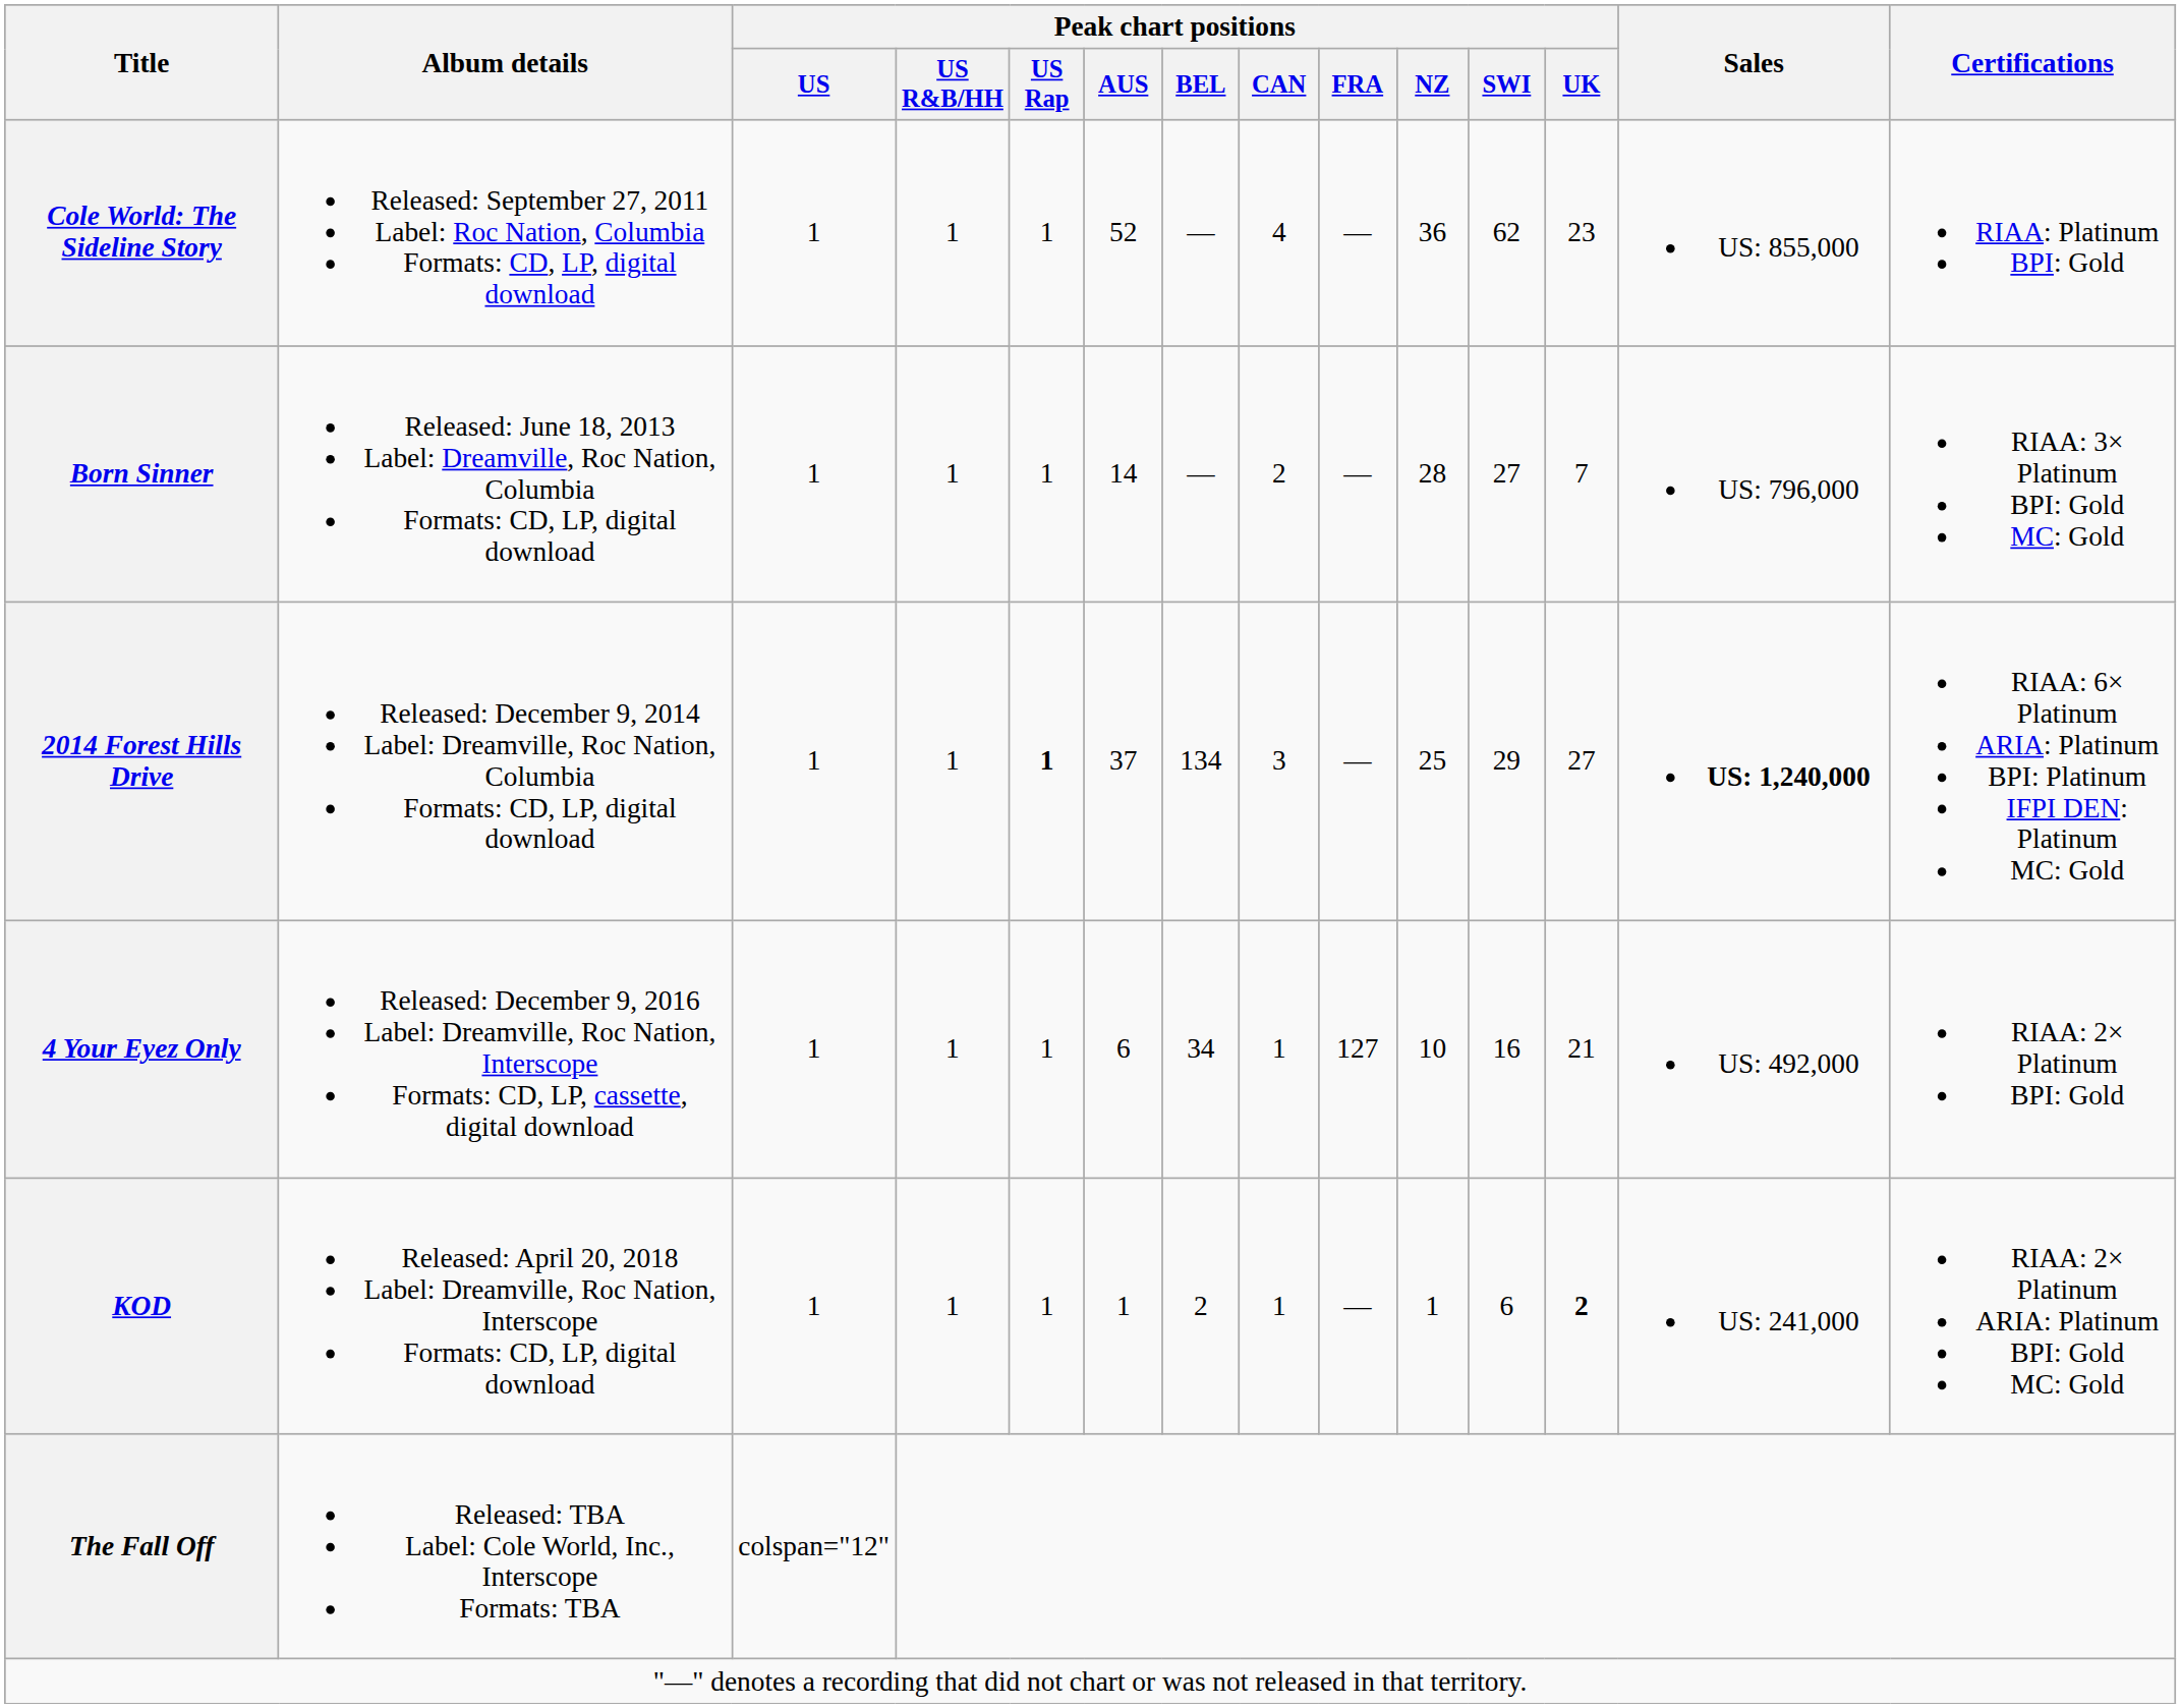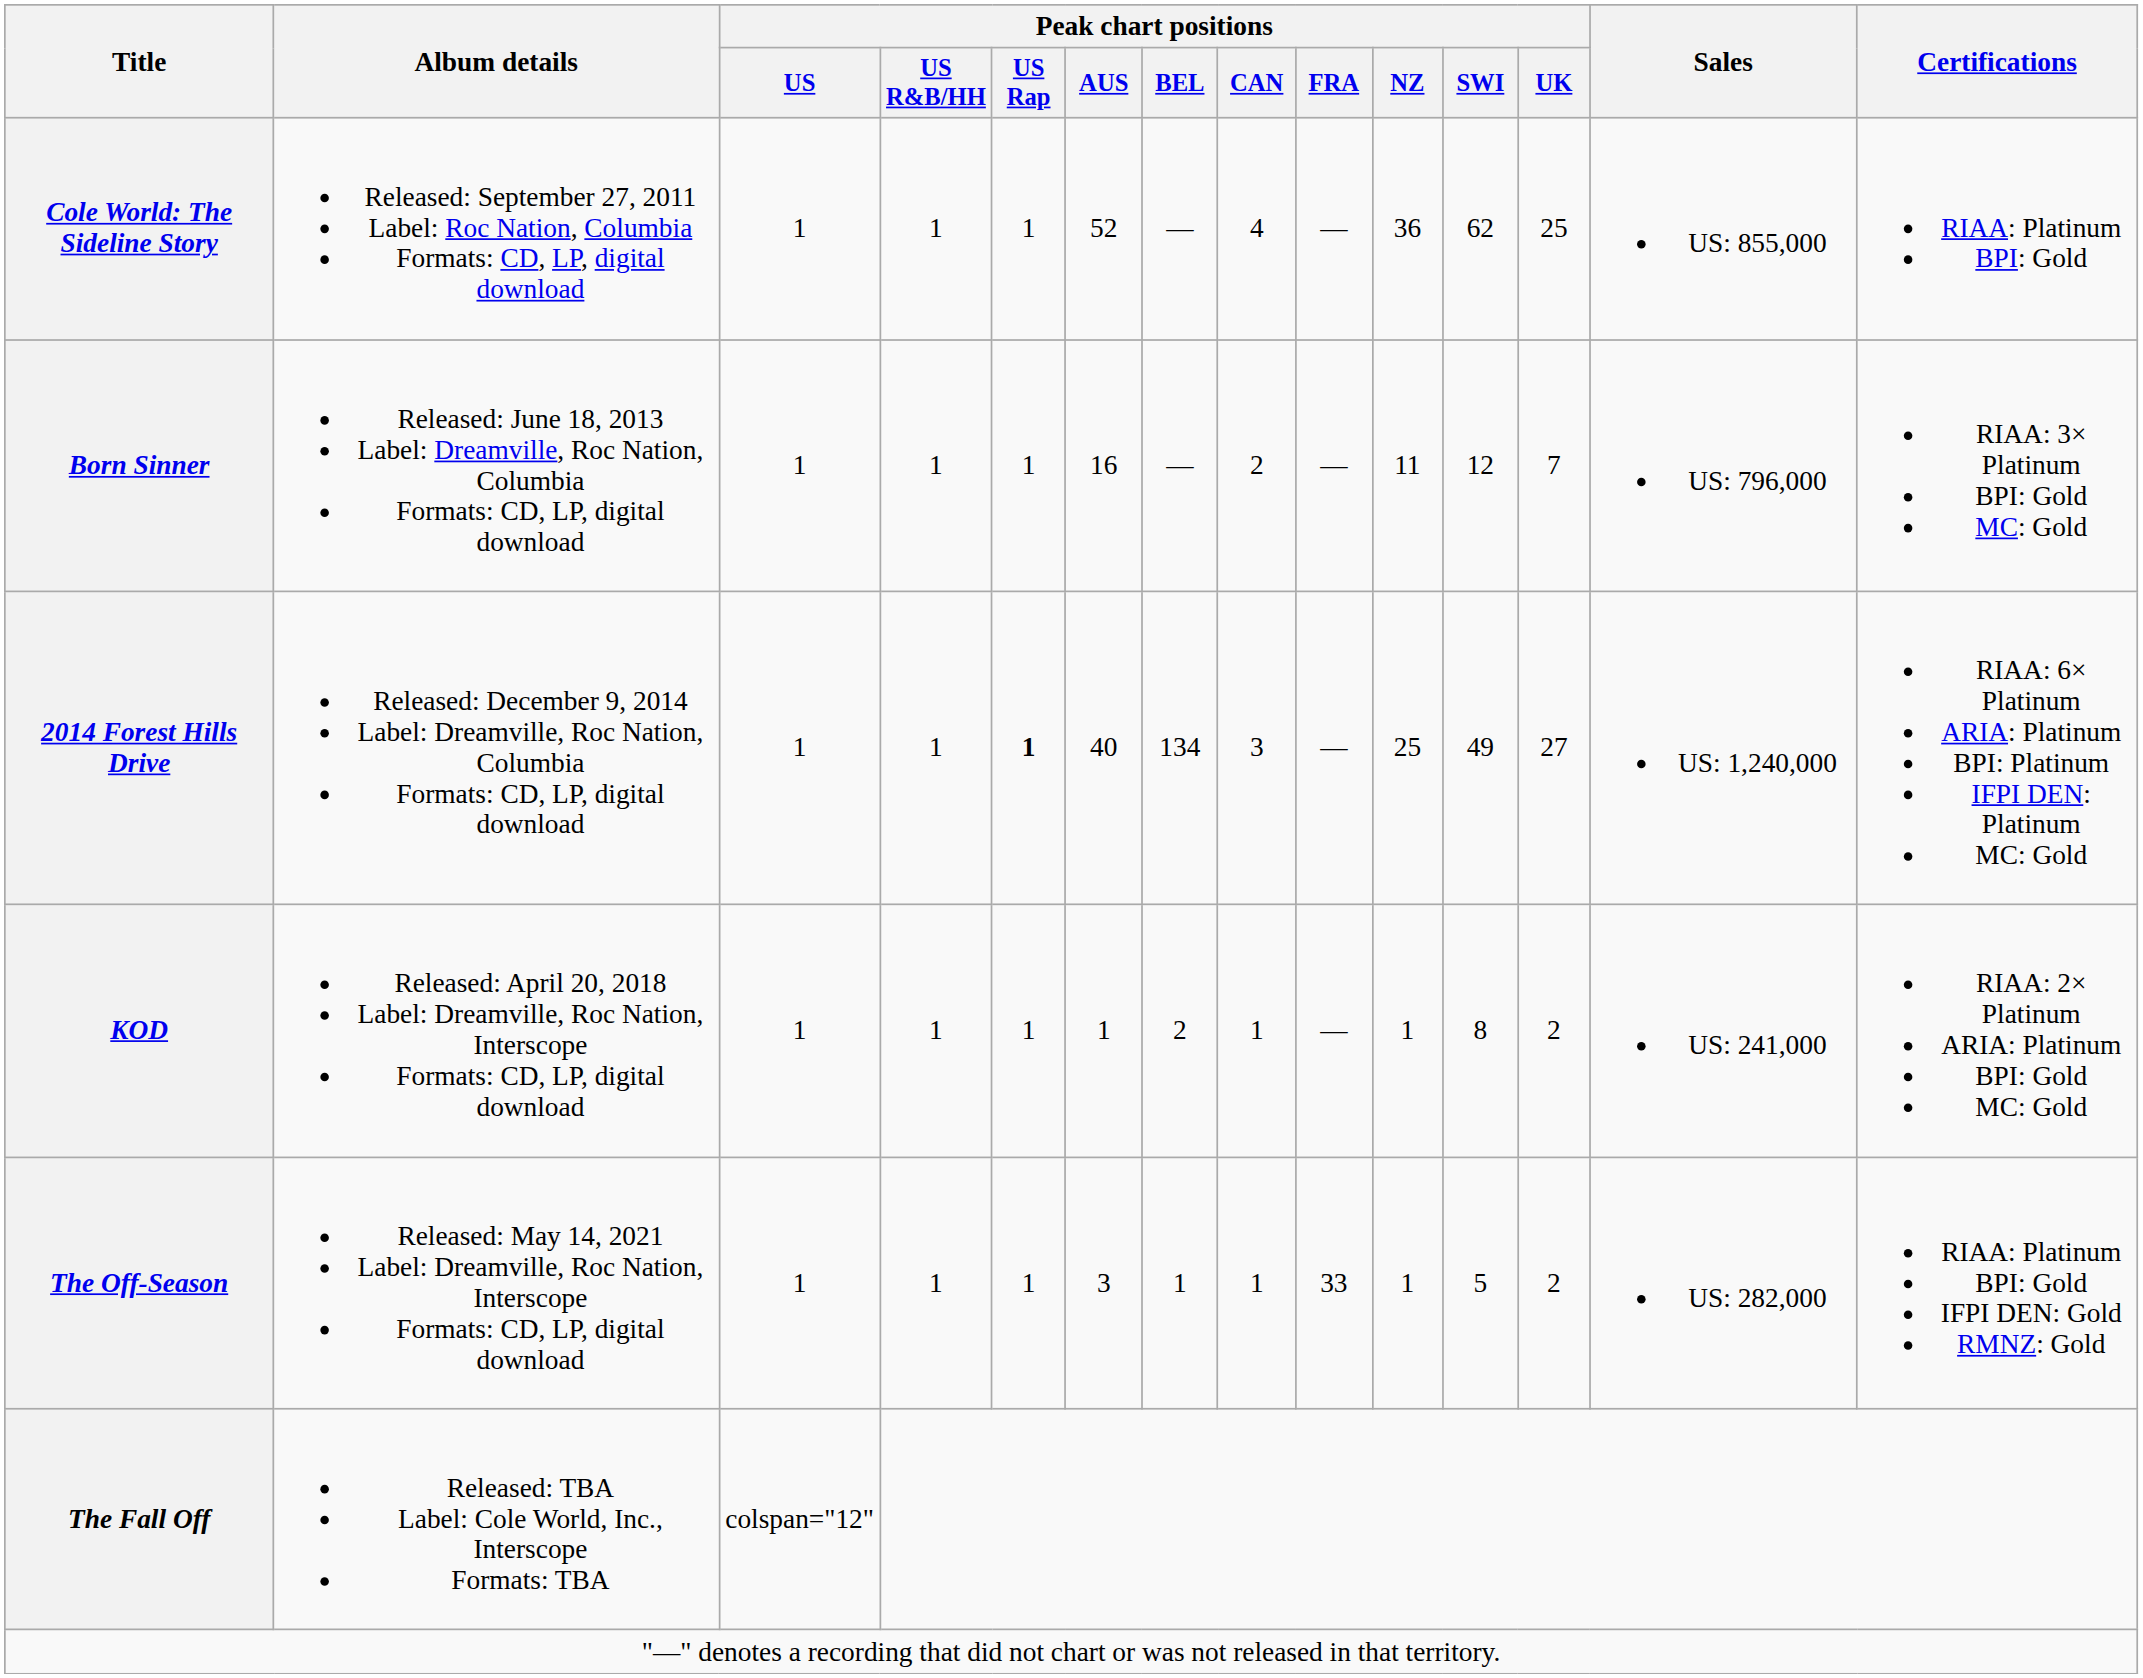Cole World: The Sideline Story | Peak chart positions / UK: 23 -> 25
Born Sinner | Peak chart positions / AUS: 14 -> 16
Born Sinner | Peak chart positions / NZ: 28 -> 11
Born Sinner | Peak chart positions / SWI: 27 -> 12
2014 Forest Hills Drive | Peak chart positions / AUS: 37 -> 40
2014 Forest Hills Drive | Peak chart positions / SWI: 29 -> 49
2014 Forest Hills Drive | Sales: bold -> normal
- row: 4 Your Eyez Only | Released: December 9, 2016 Label: Dreamville, Roc Nation, Interscope Formats: CD, LP, cassette, digital download | 1 | 1 | 1 | 6 | 34 | 1 | 127 | 10 | 16 | 21 | US: 492,000 | RIAA: 2× Platinum BPI: Gold
KOD | Peak chart positions / SWI: 6 -> 8
KOD | Peak chart positions / UK: bold -> normal
+ row: The Off-Season | Released: May 14, 2021 Label: Dreamville, Roc Nation, Interscope Formats: CD, LP, digital download | 1 | 1 | 1 | 3 | 1 | 1 | 33 | 1 | 5 | 2 | US: 282,000 | RIAA: Platinum BPI: Gold IFPI DEN: Gold RMNZ: Gold
